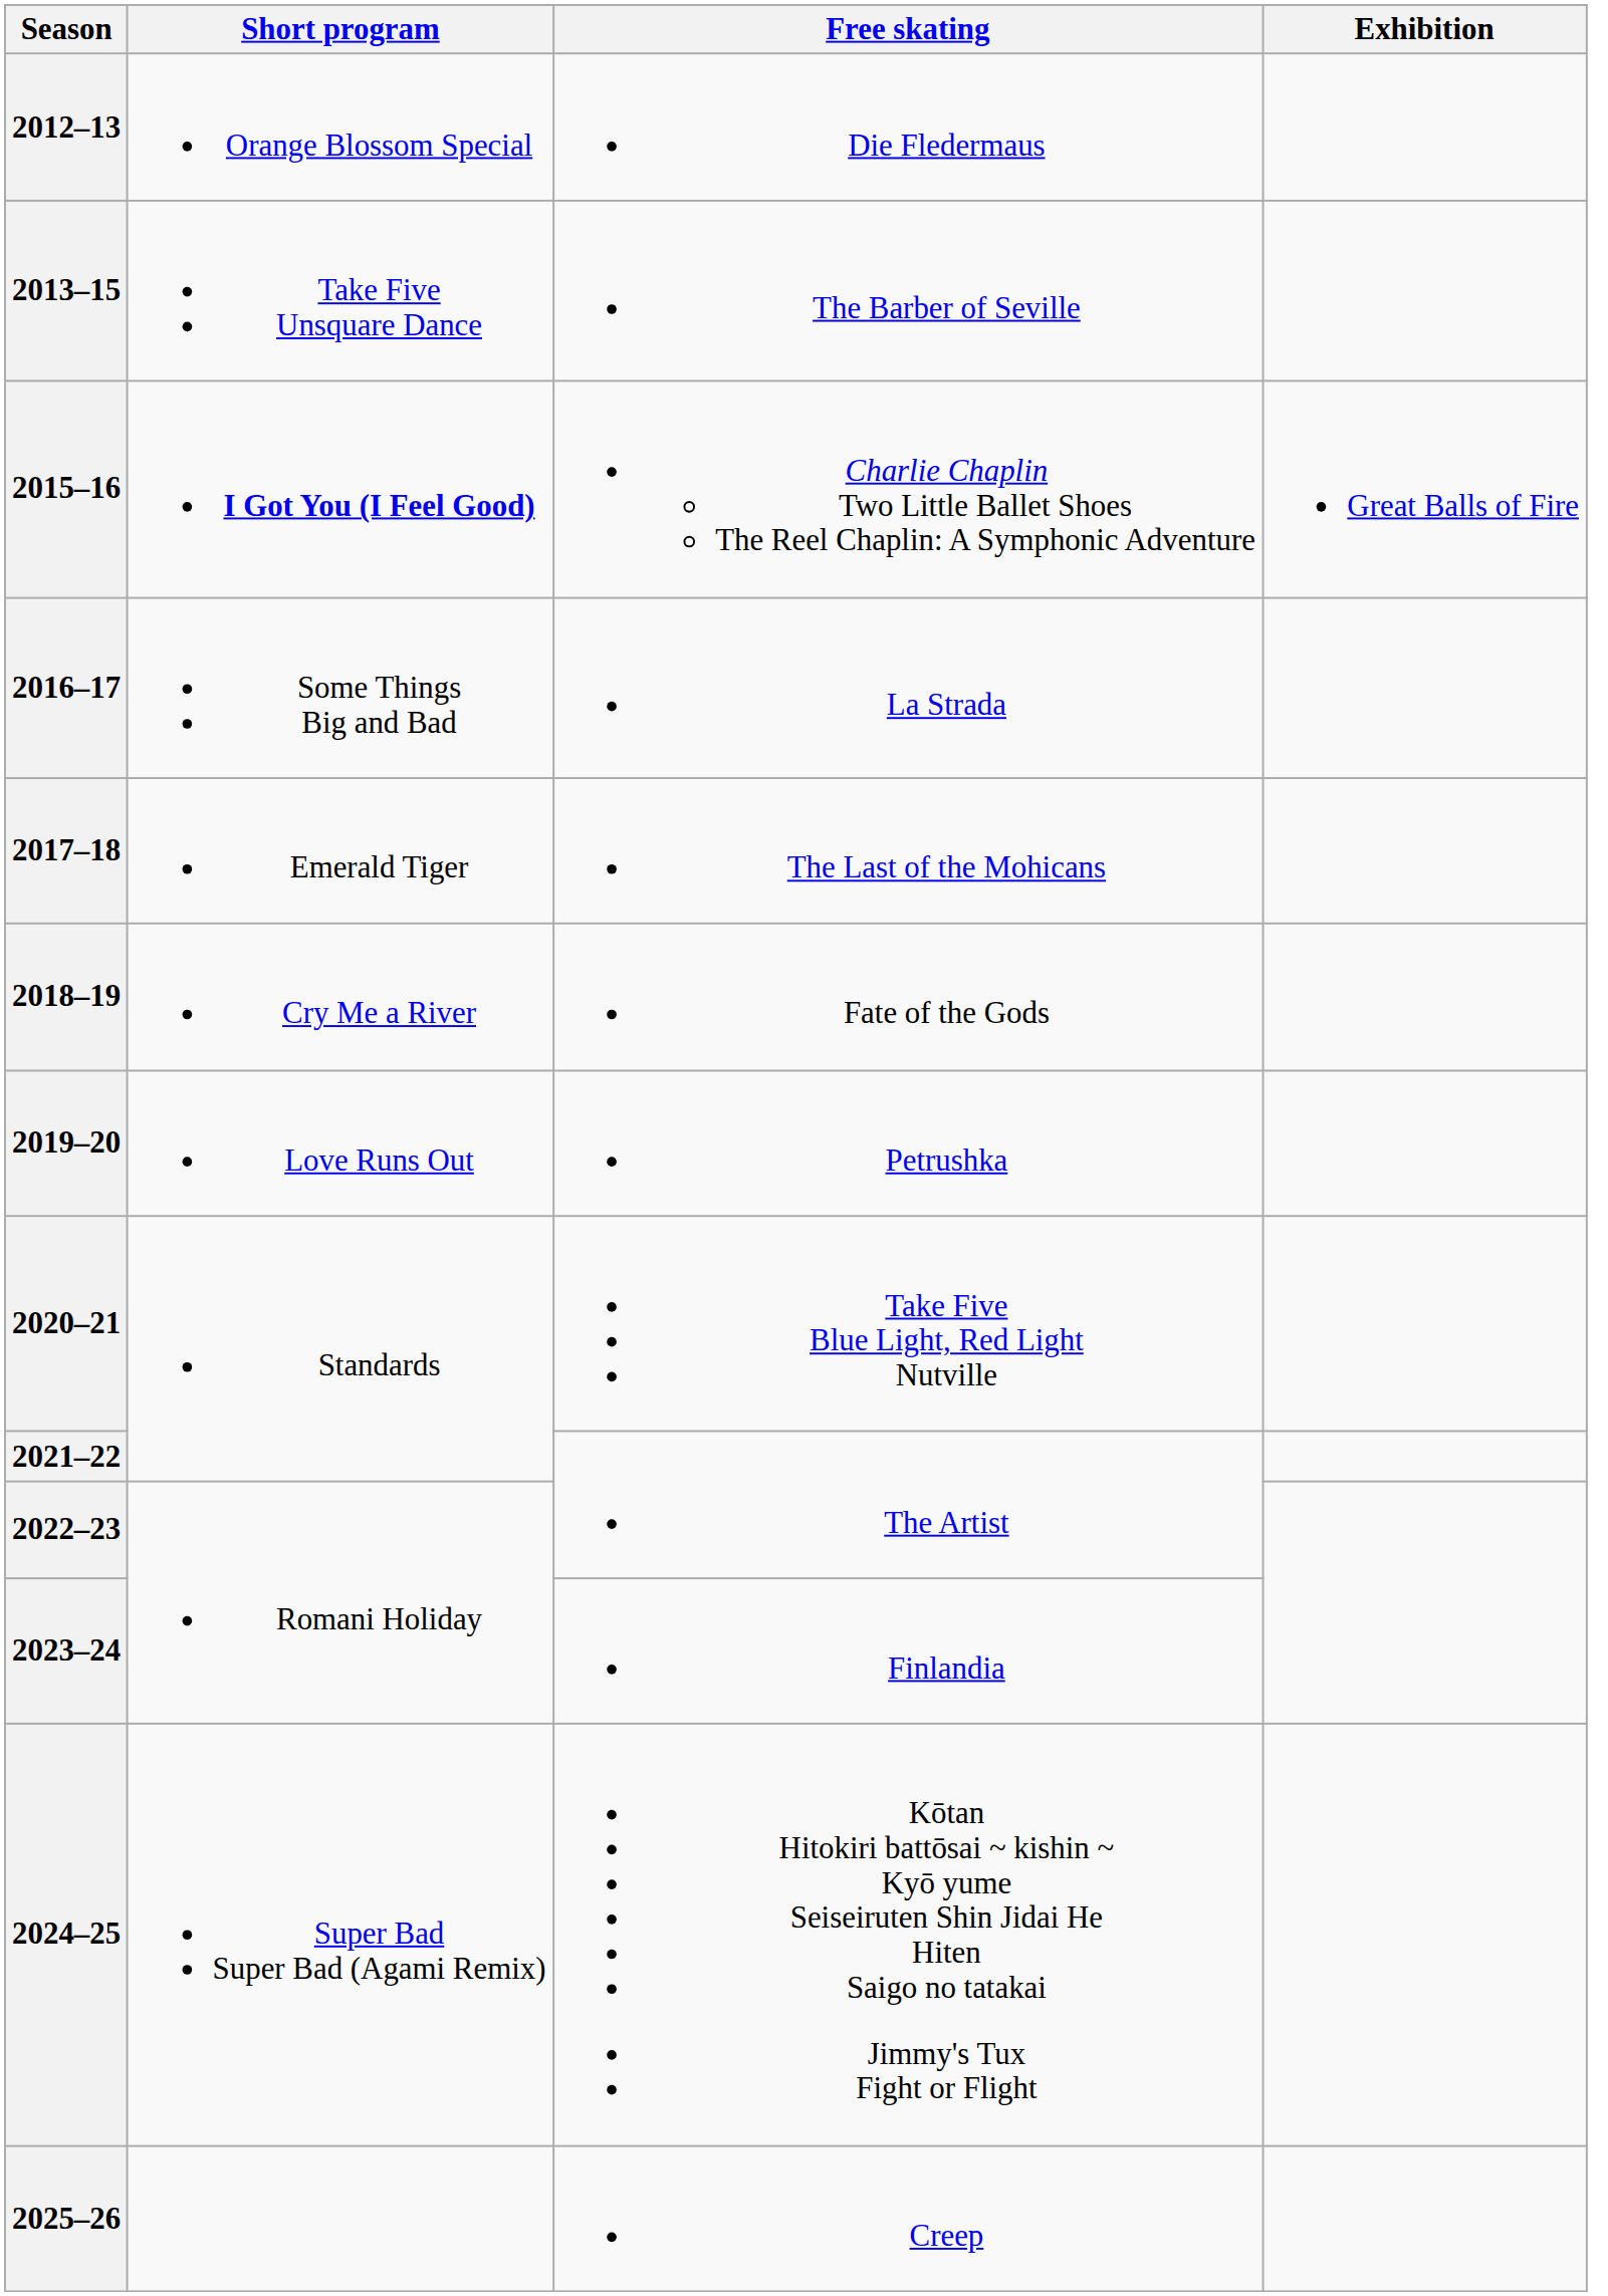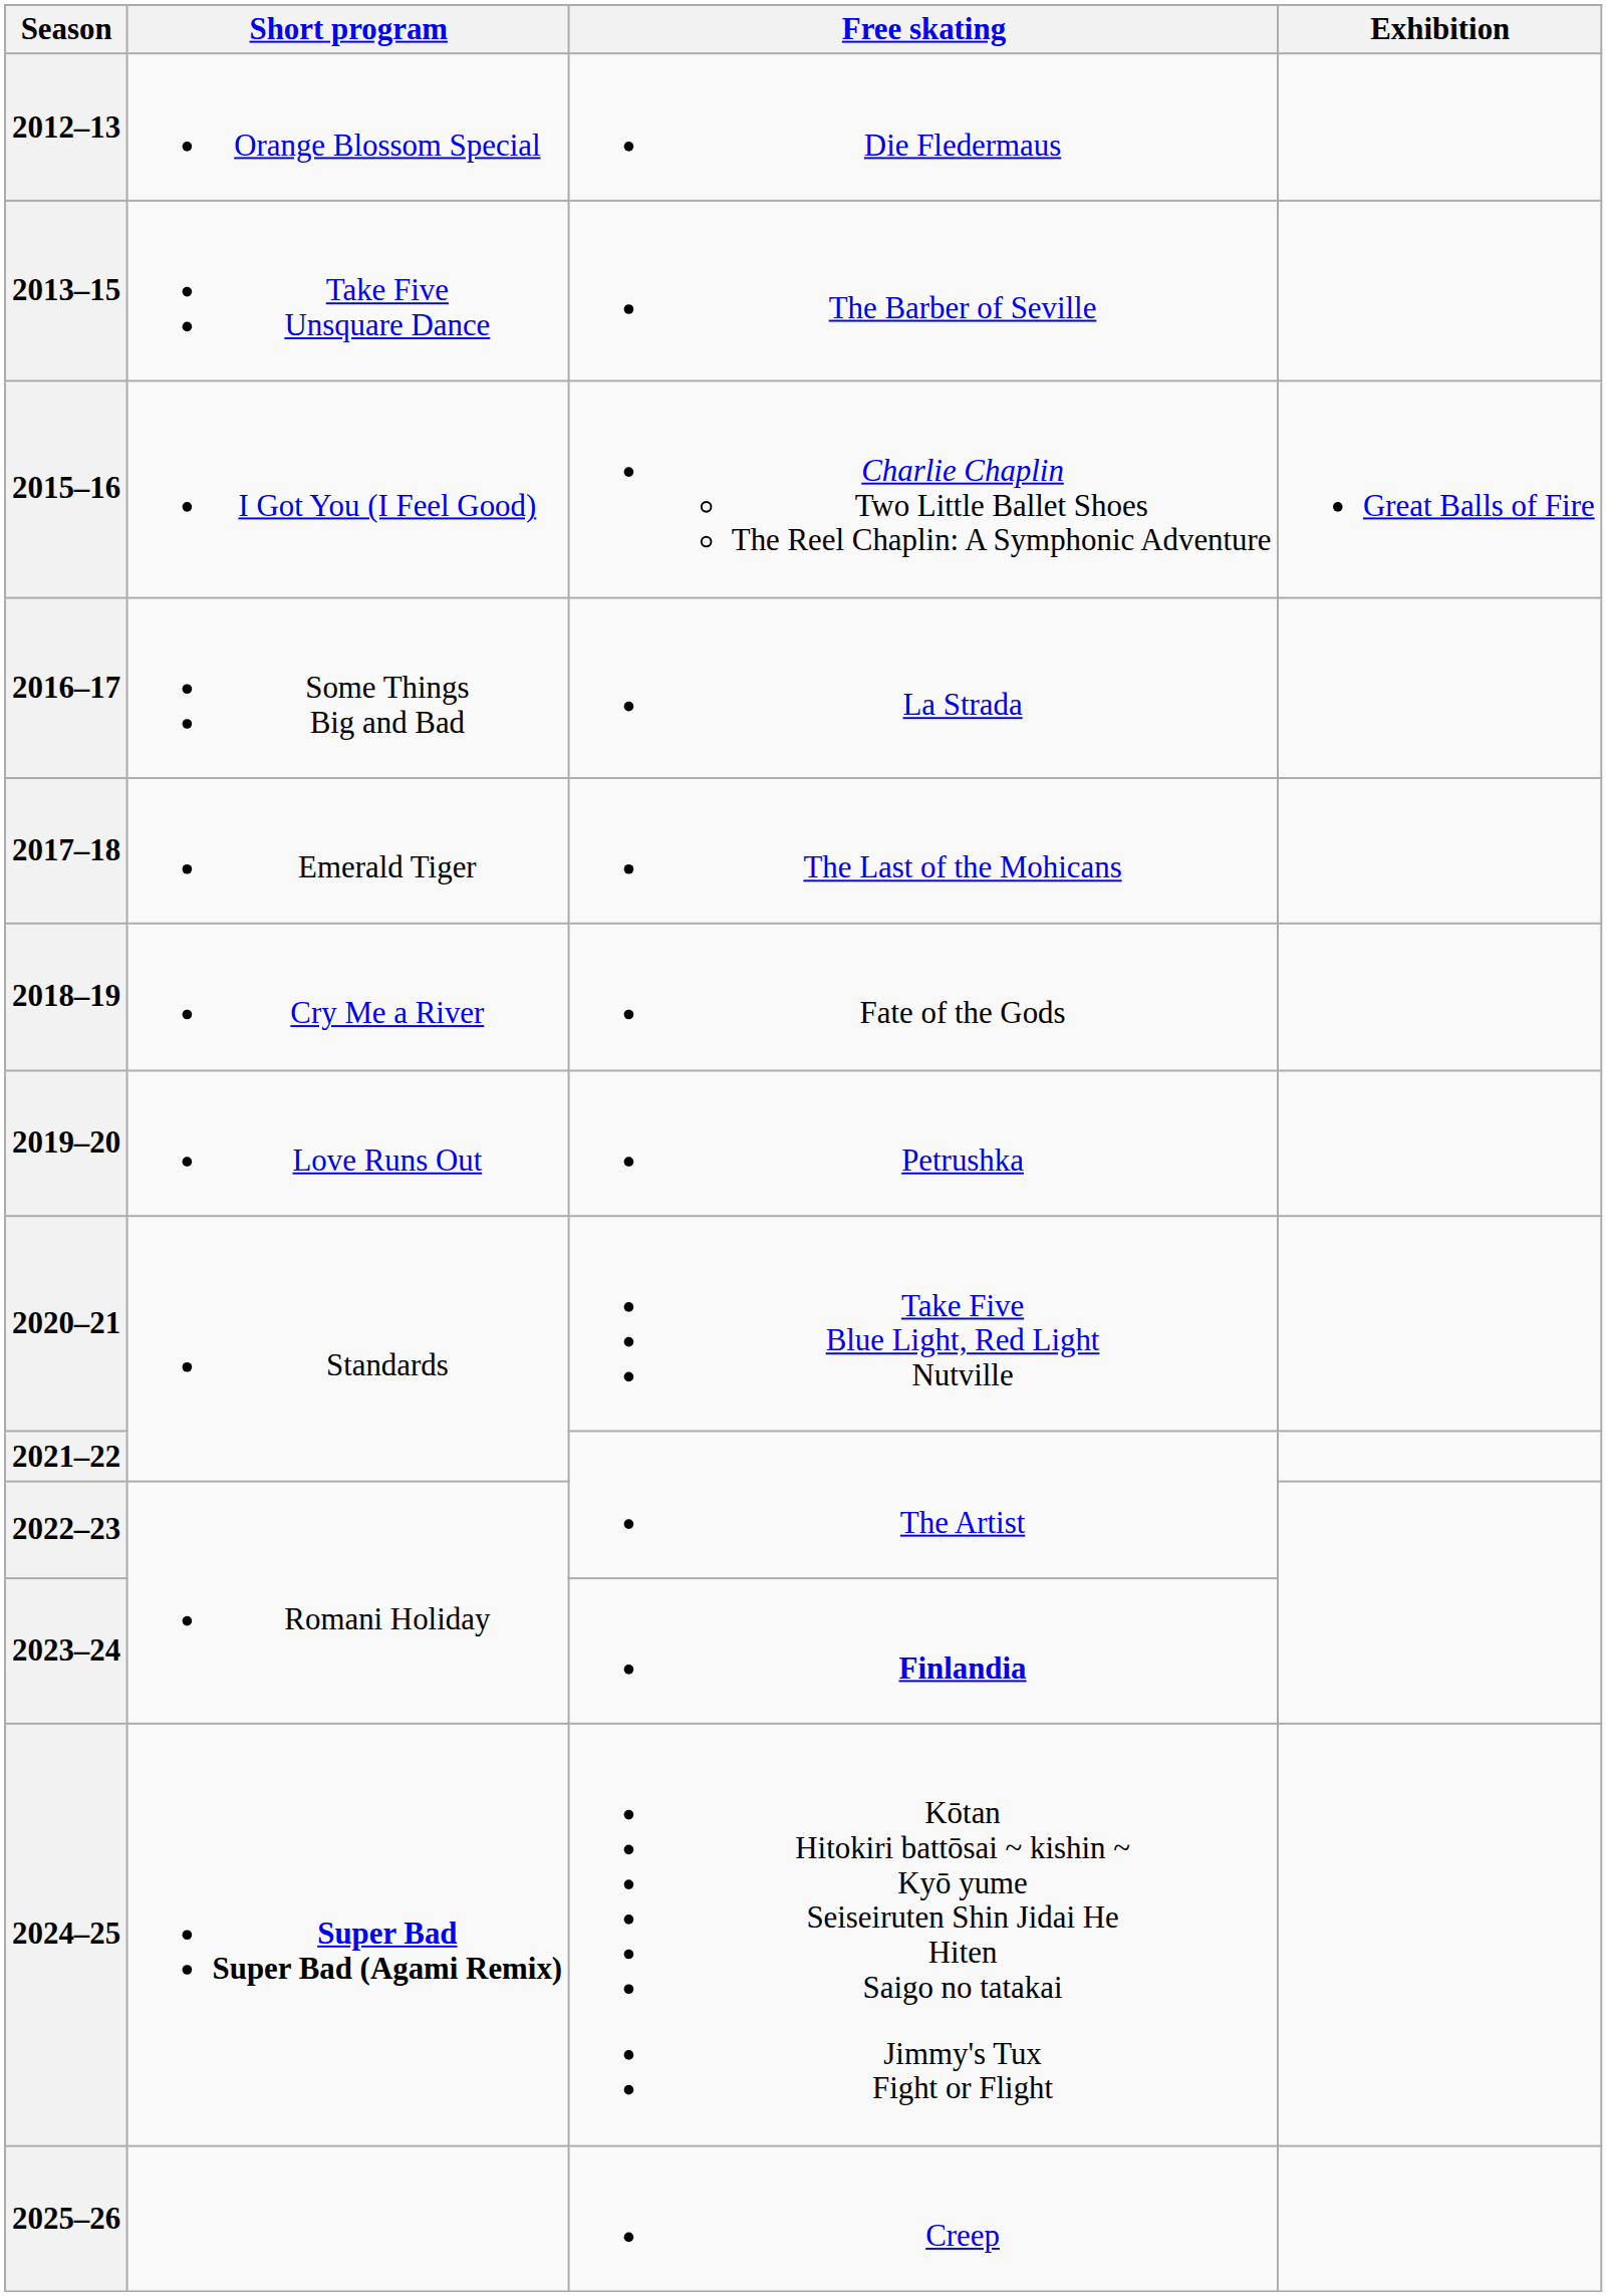2015–16 | Short program: bold -> normal
2023–24 | Free skating: normal -> bold
2024–25 | Short program: normal -> bold
